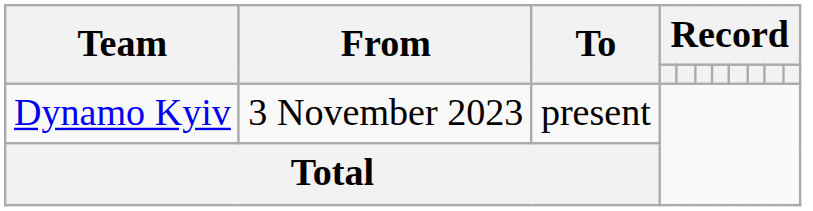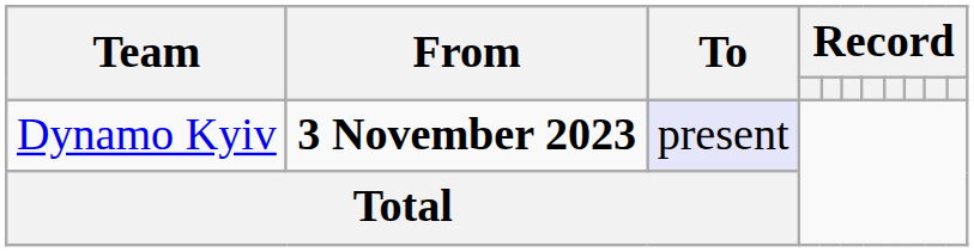Dynamo Kyiv | From: normal -> bold
Dynamo Kyiv | To: no background -> lavender background
